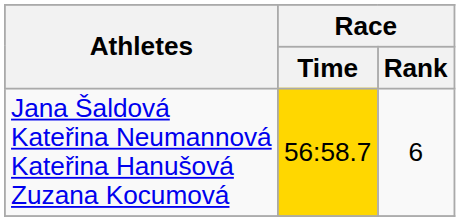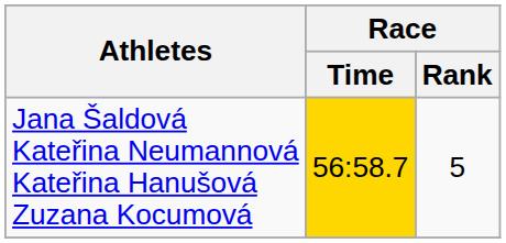row 3 | Race / Rank: 6 -> 5
